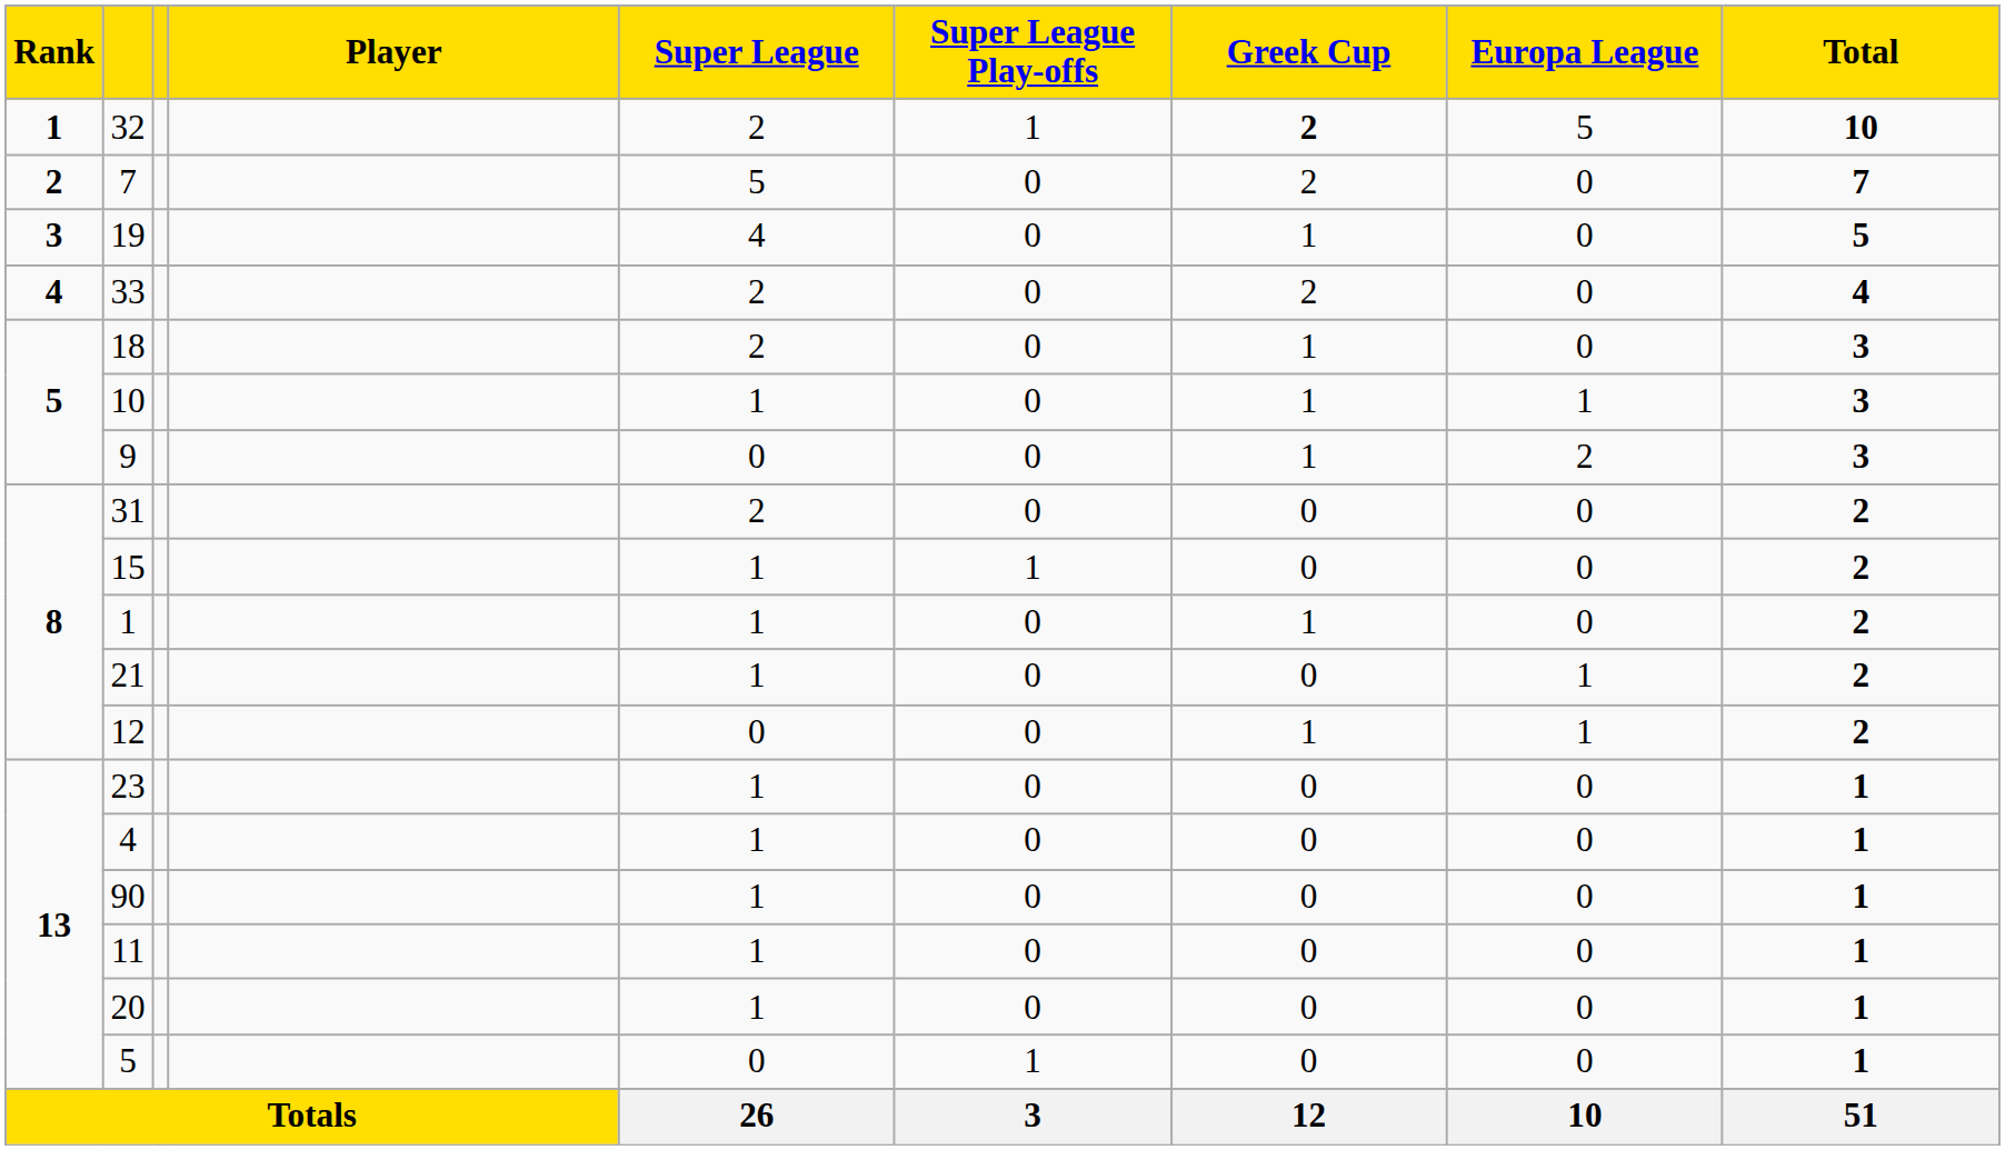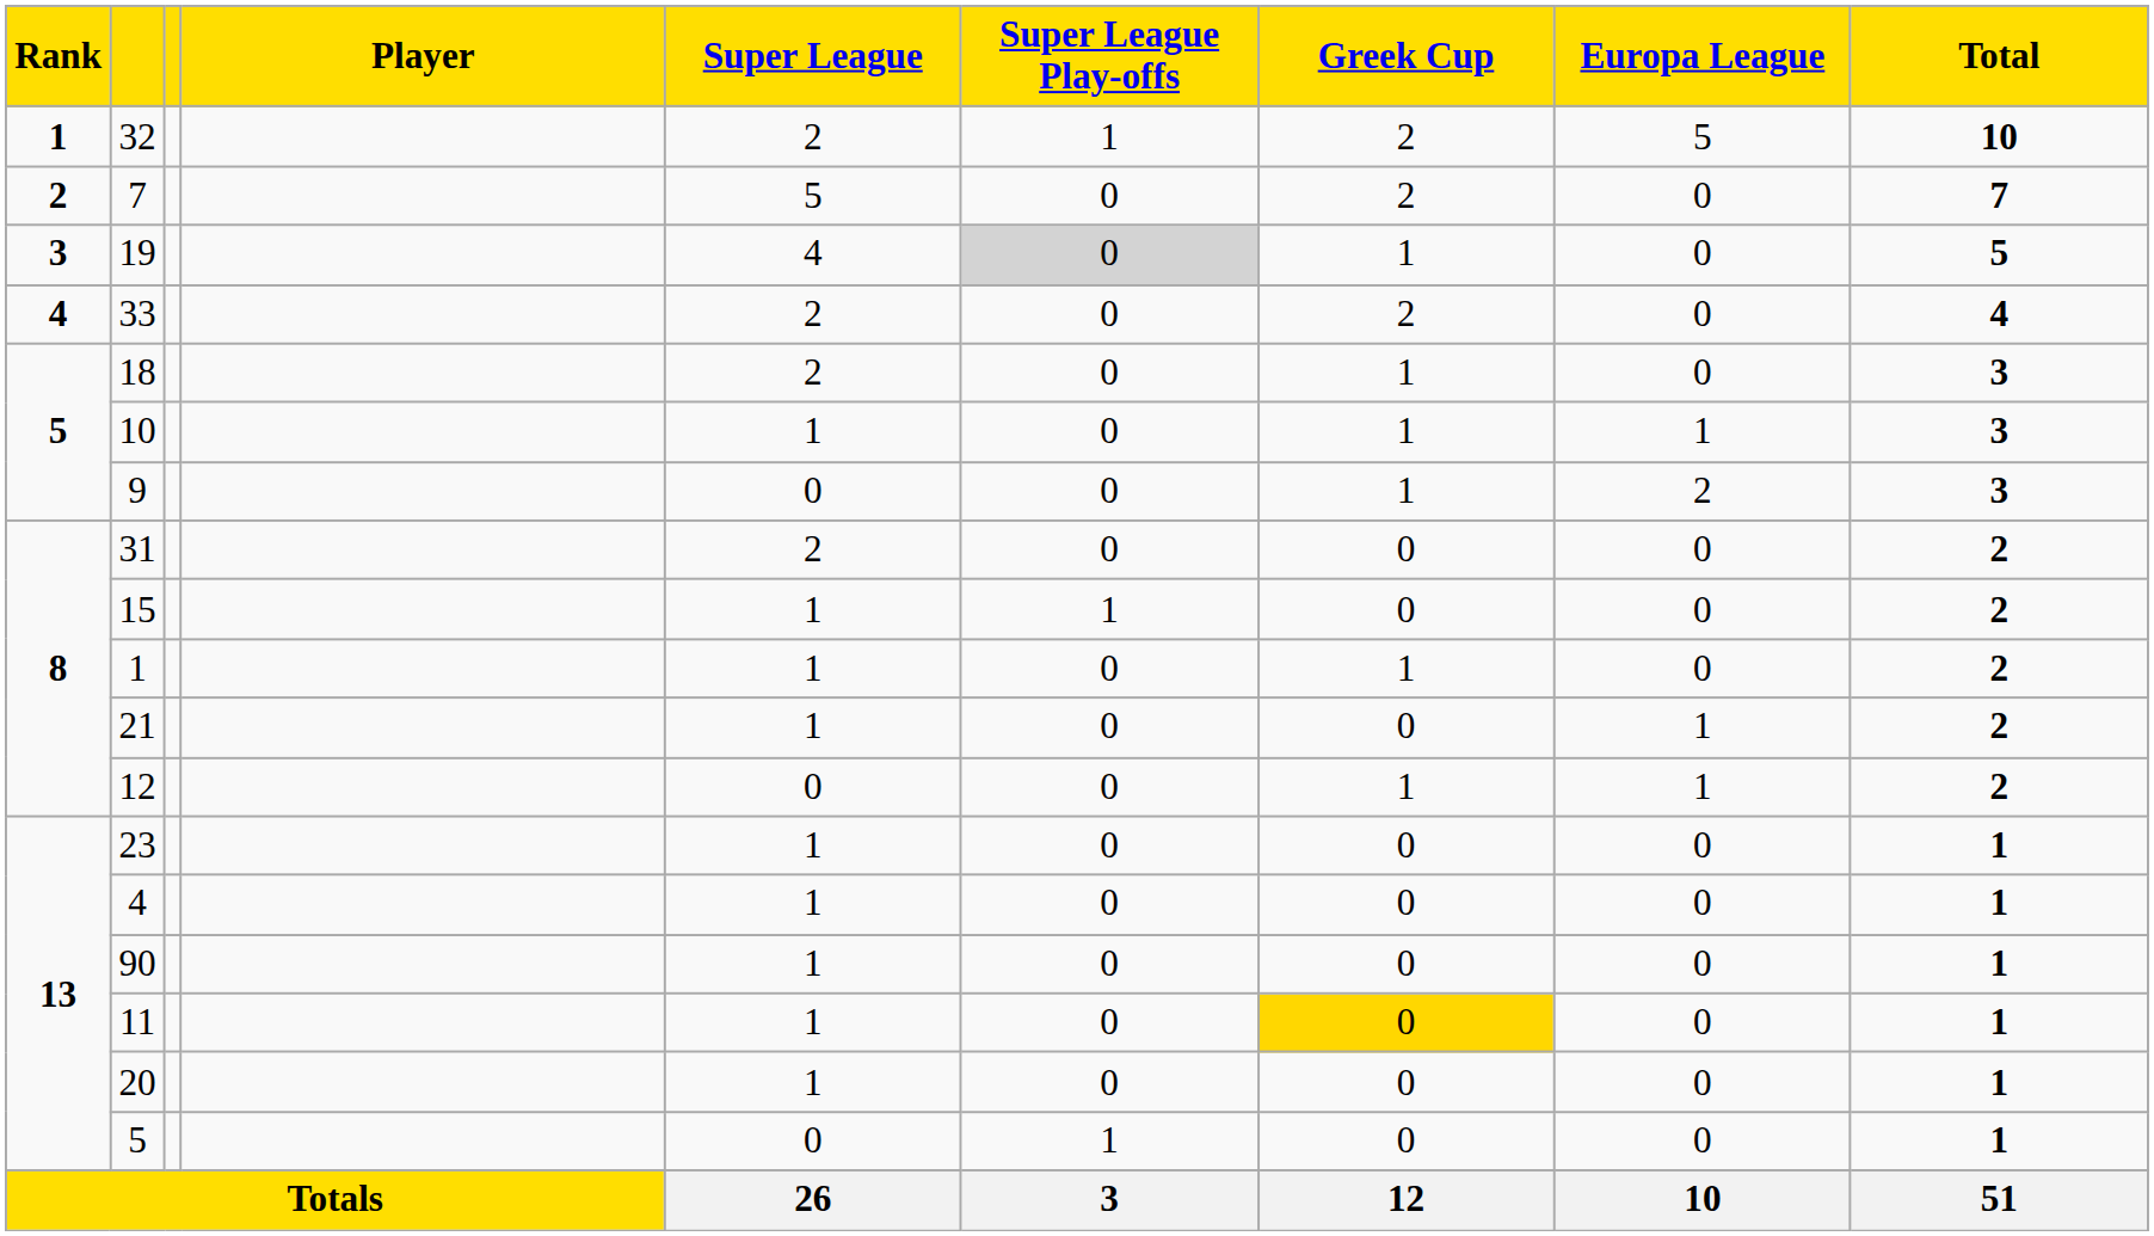32 | Greek Cup: bold -> normal
19 | Super League Play-offs: no background -> lightgrey background
11 | Greek Cup: no background -> gold background
